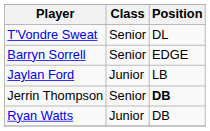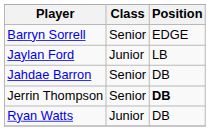- row: T'Vondre Sweat | Senior | DL
+ row: Jahdae Barron | Senior | DB
